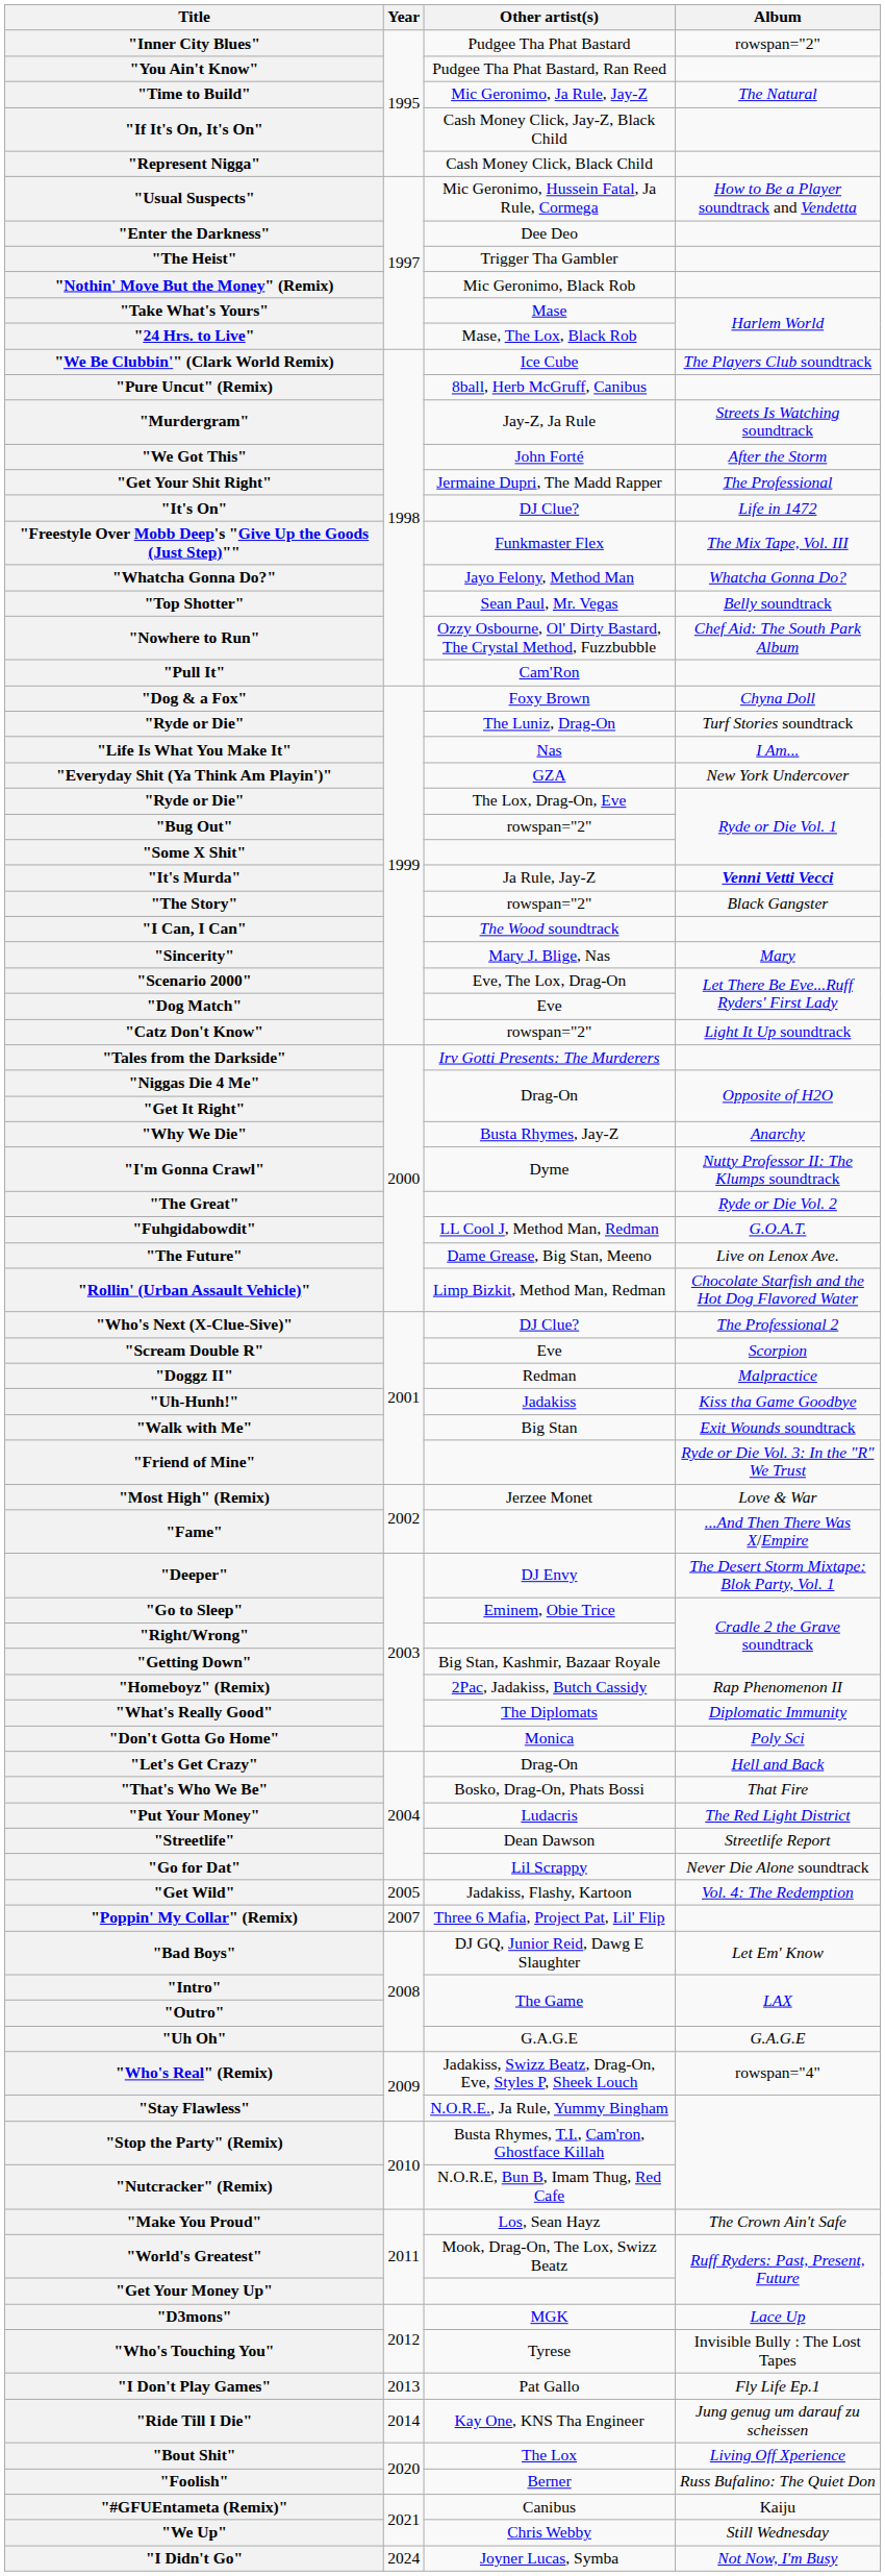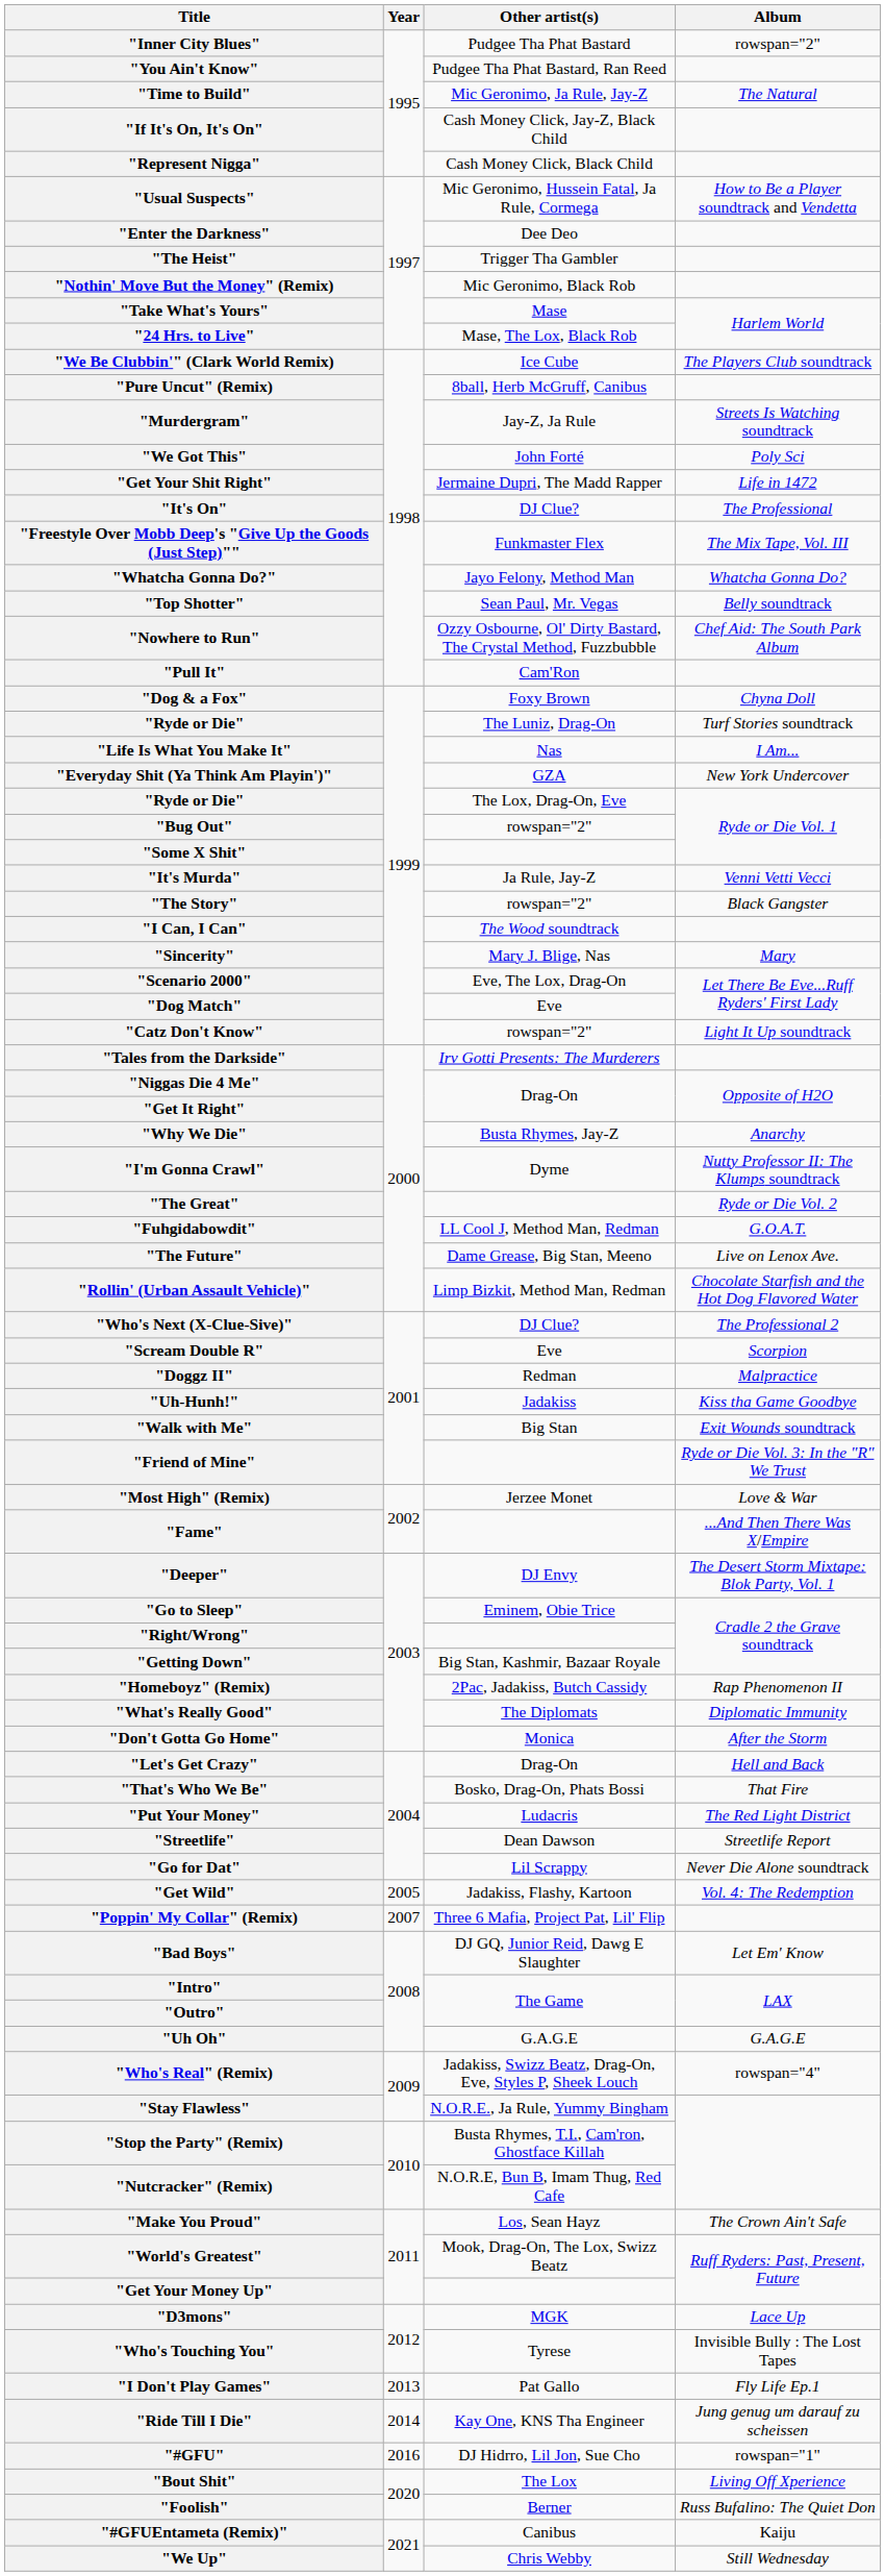"We Got This" | Album: After the Storm -> Poly Sci
"Get Your Shit Right" | Album: The Professional -> Life in 1472
"It's On" | Album: Life in 1472 -> The Professional
"It's Murda" | Album: bold -> normal
"Don't Gotta Go Home" | Album: Poly Sci -> After the Storm
+ row: "#GFU" | 2016 | DJ Hidrro, Lil Jon, Sue Cho | rowspan="1"
- row: "I Didn't Go" | 2024 | Joyner Lucas, Symba | Not Now, I'm Busy
